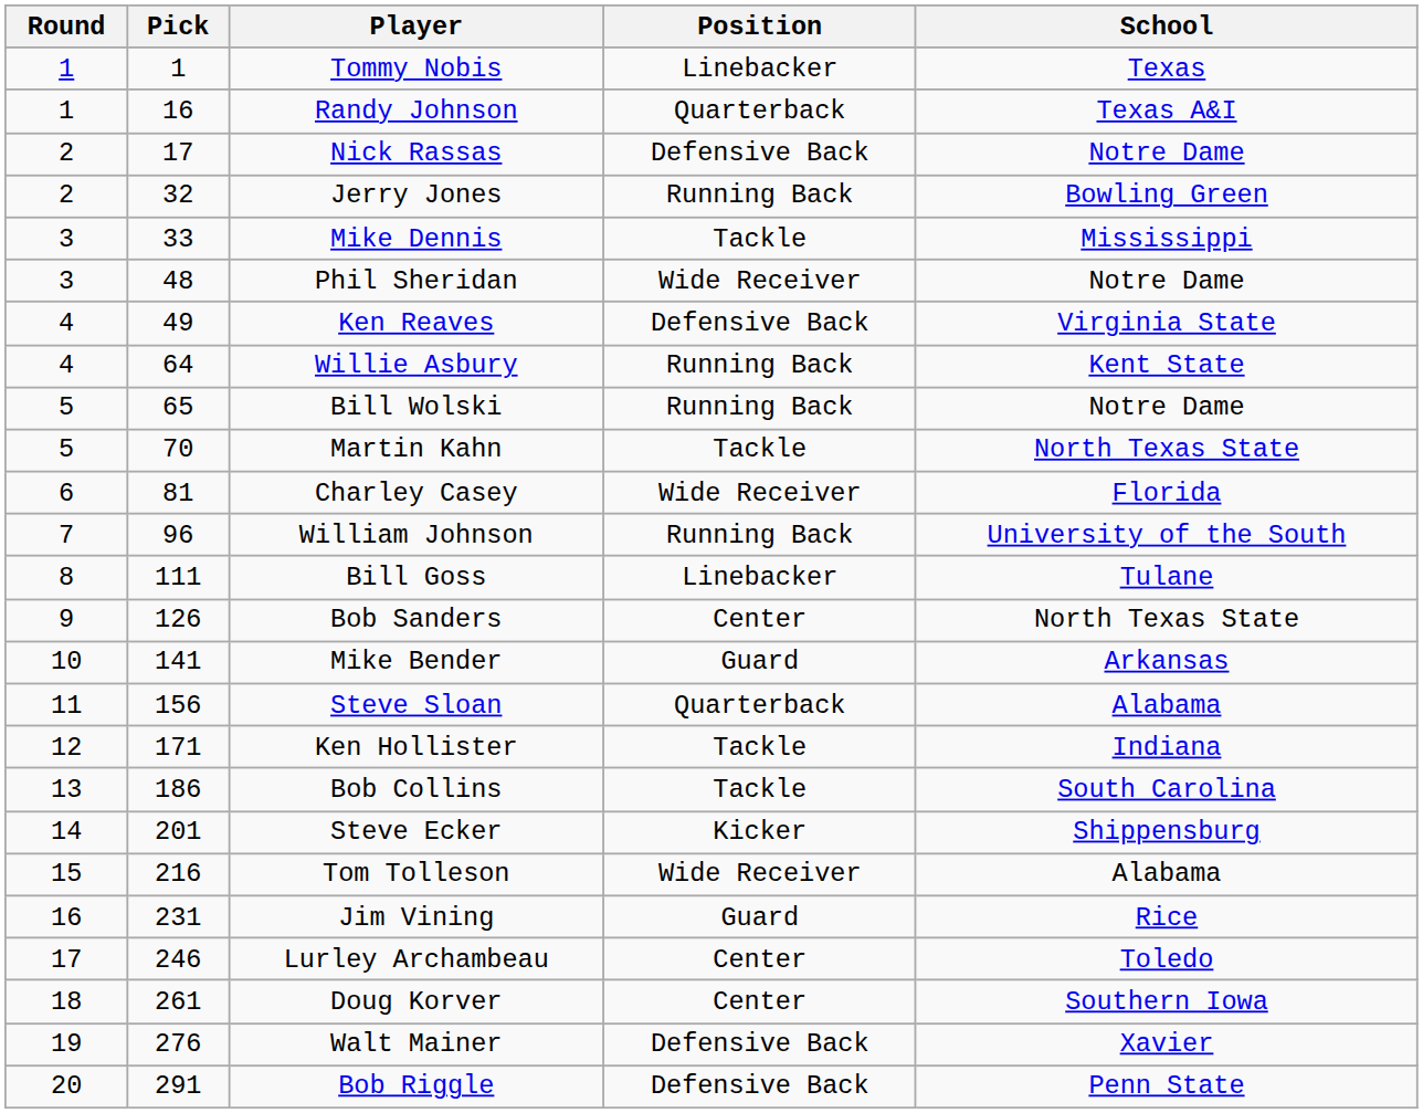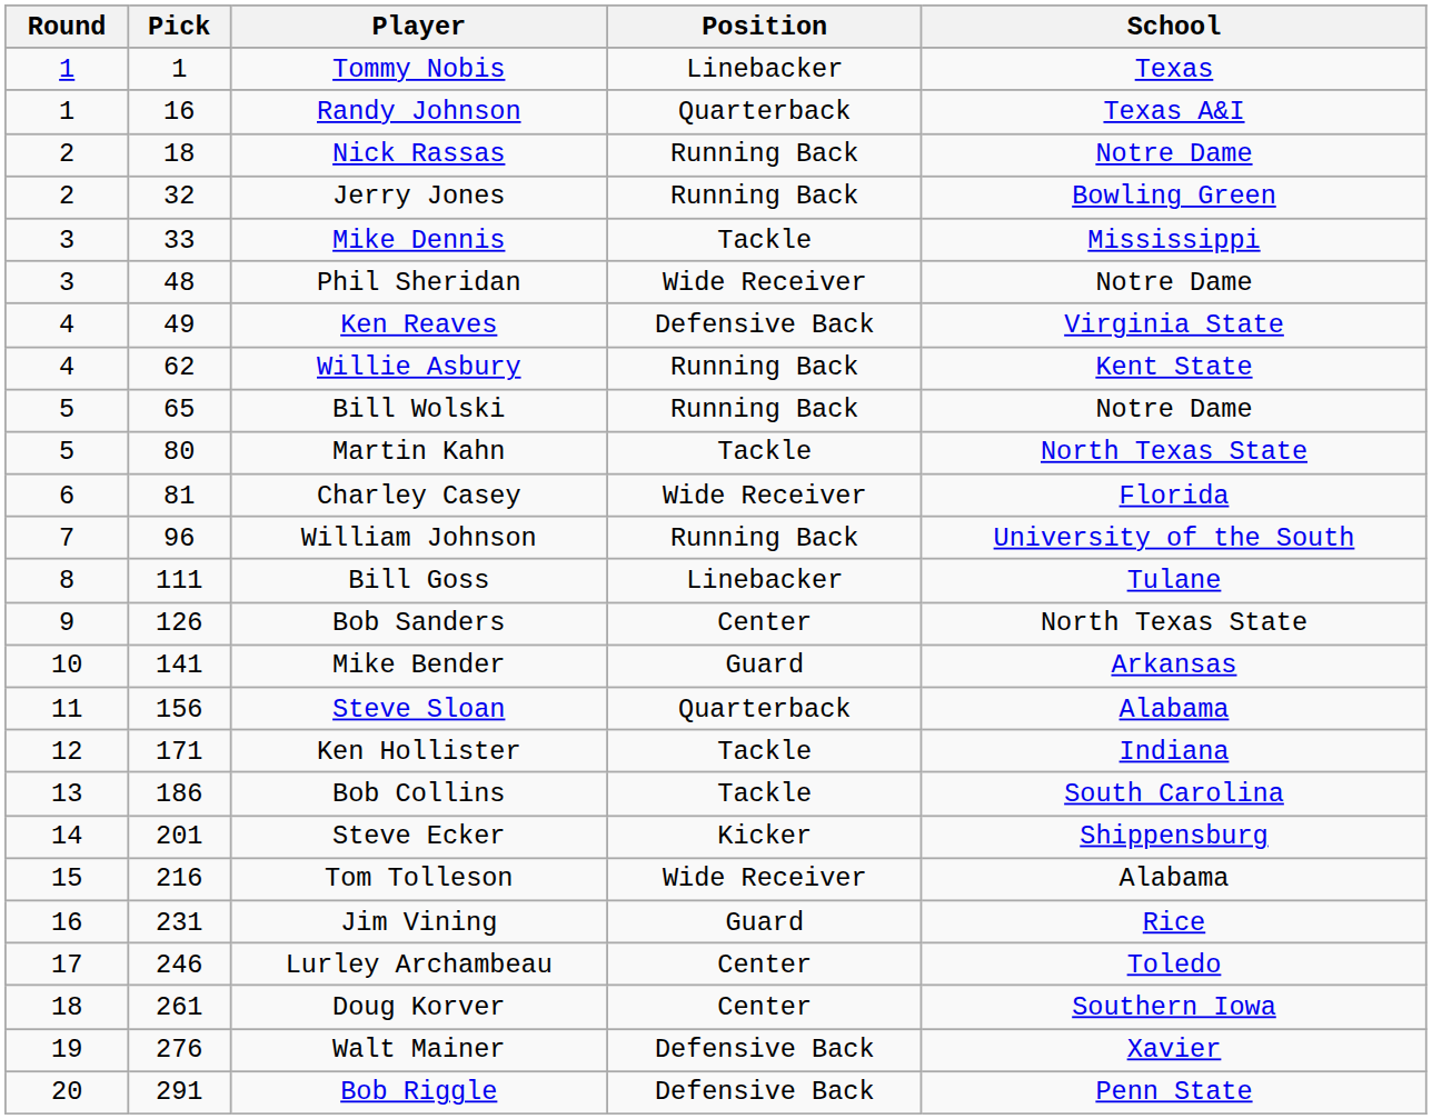Nick Rassas | Pick: 17 -> 18
Nick Rassas | Position: Defensive Back -> Running Back
Willie Asbury | Pick: 64 -> 62
Martin Kahn | Pick: 70 -> 80
